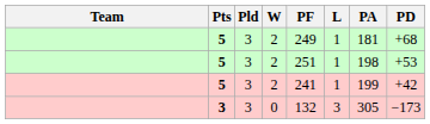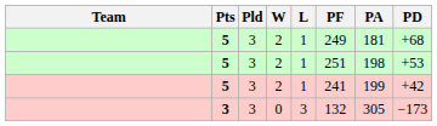columns swapped: L <-> PF
